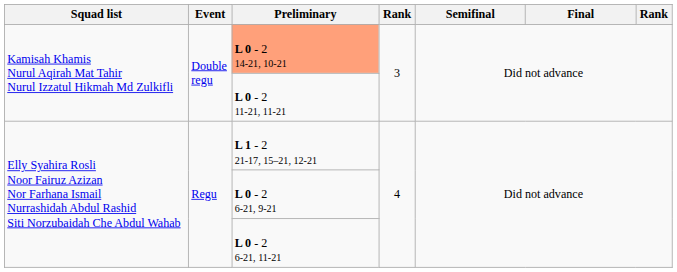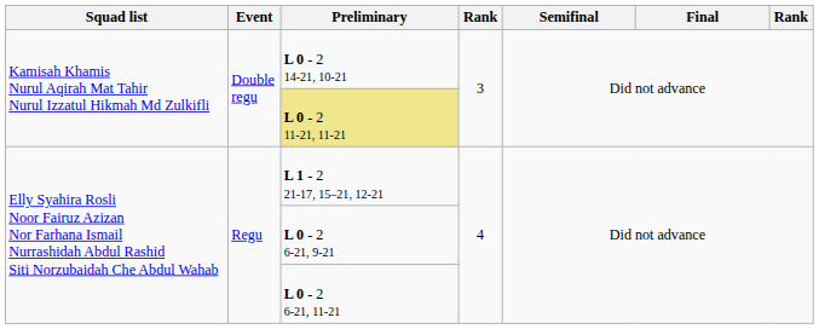L 0 - 2 14-21, 10-21 | Preliminary: lightsalmon background -> no background
L 0 - 2 11-21, 11-21 | Preliminary: no background -> khaki background
